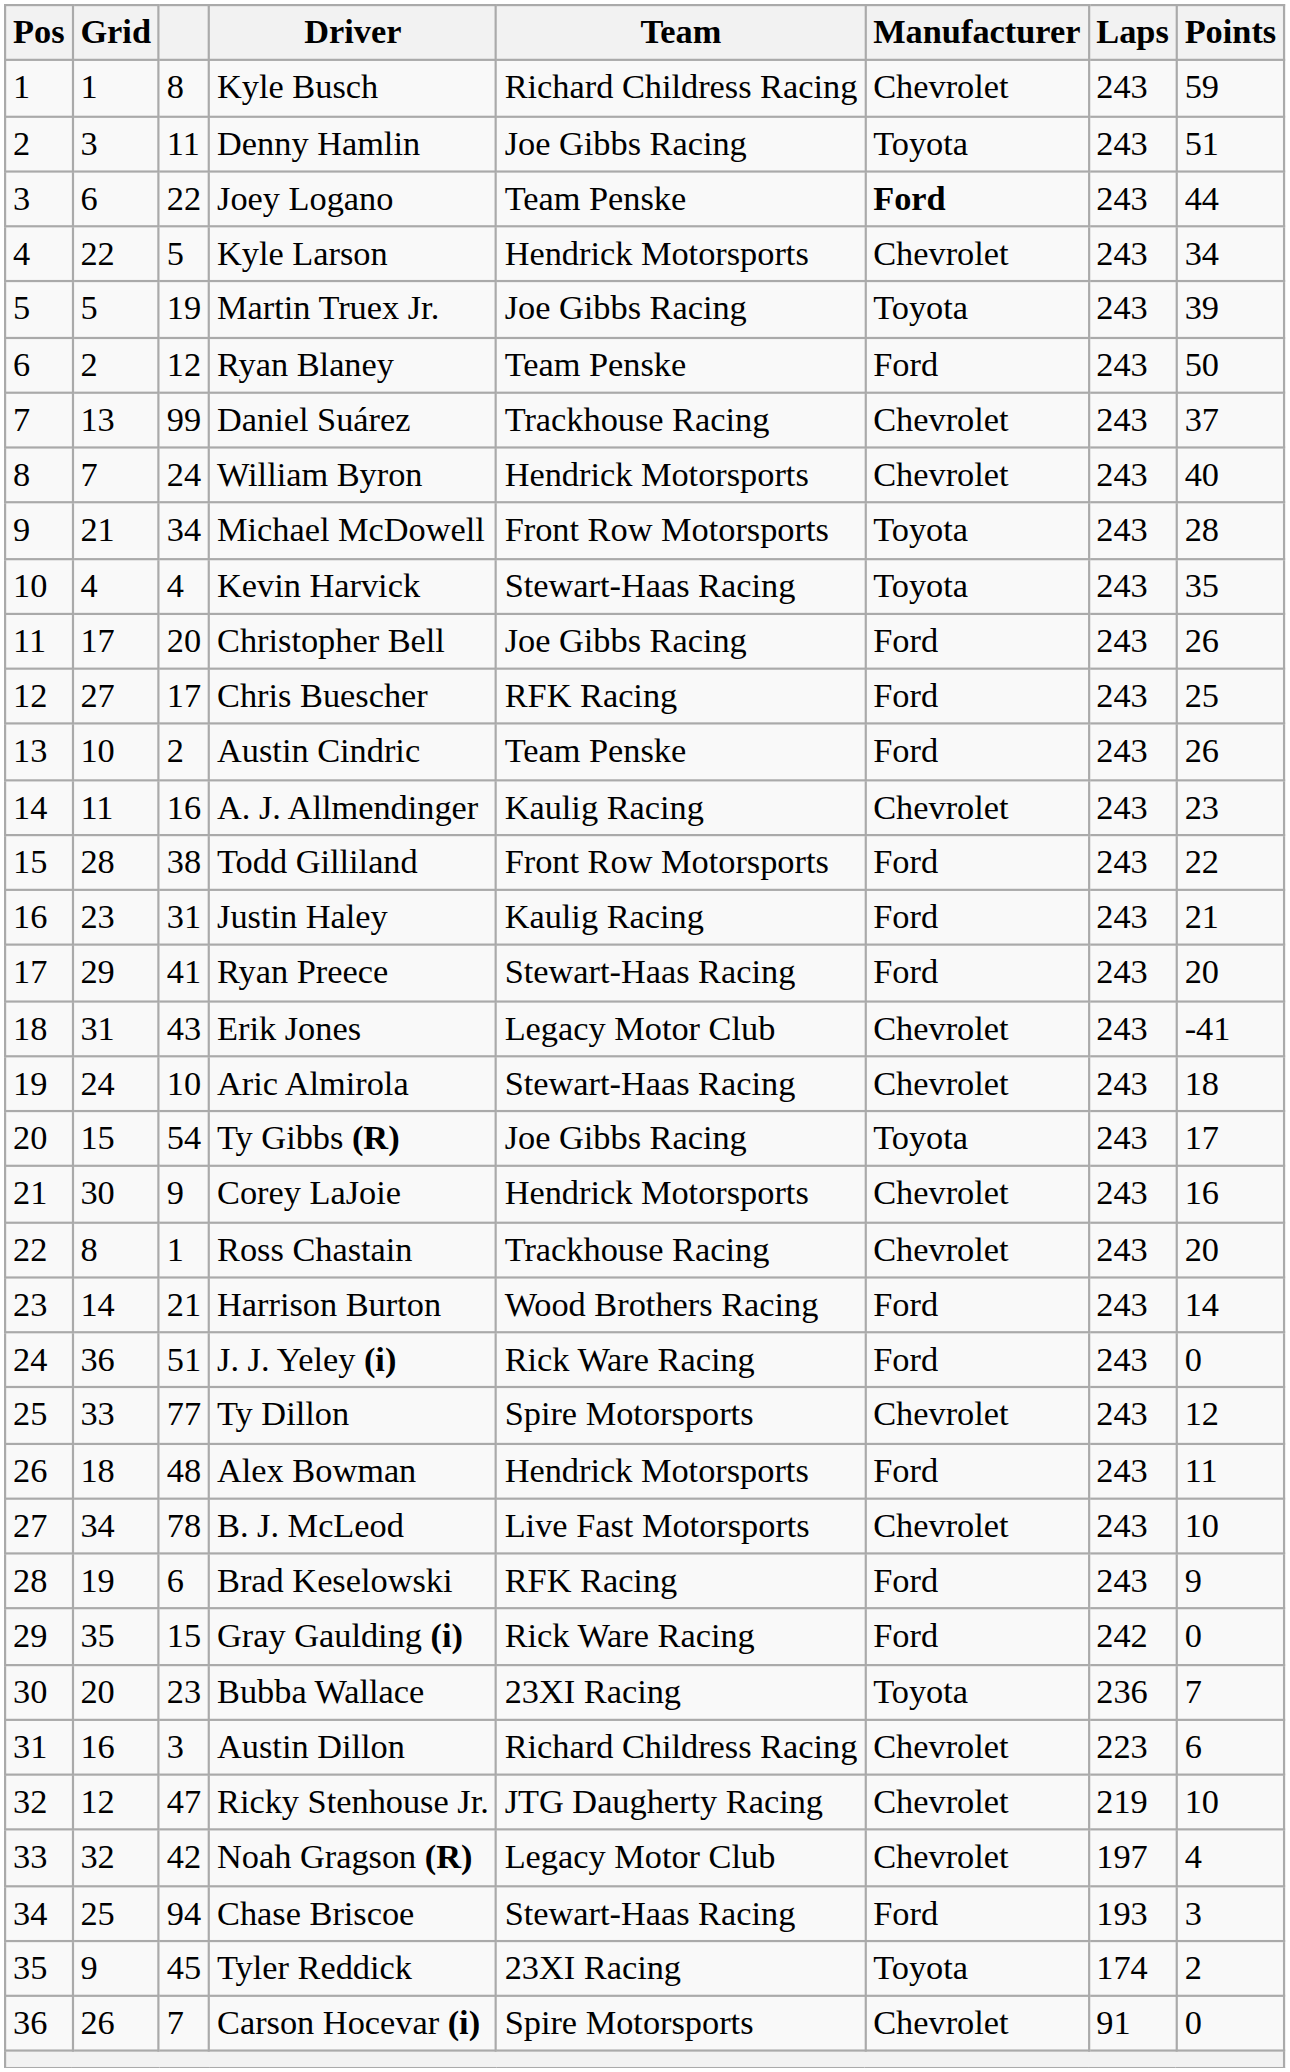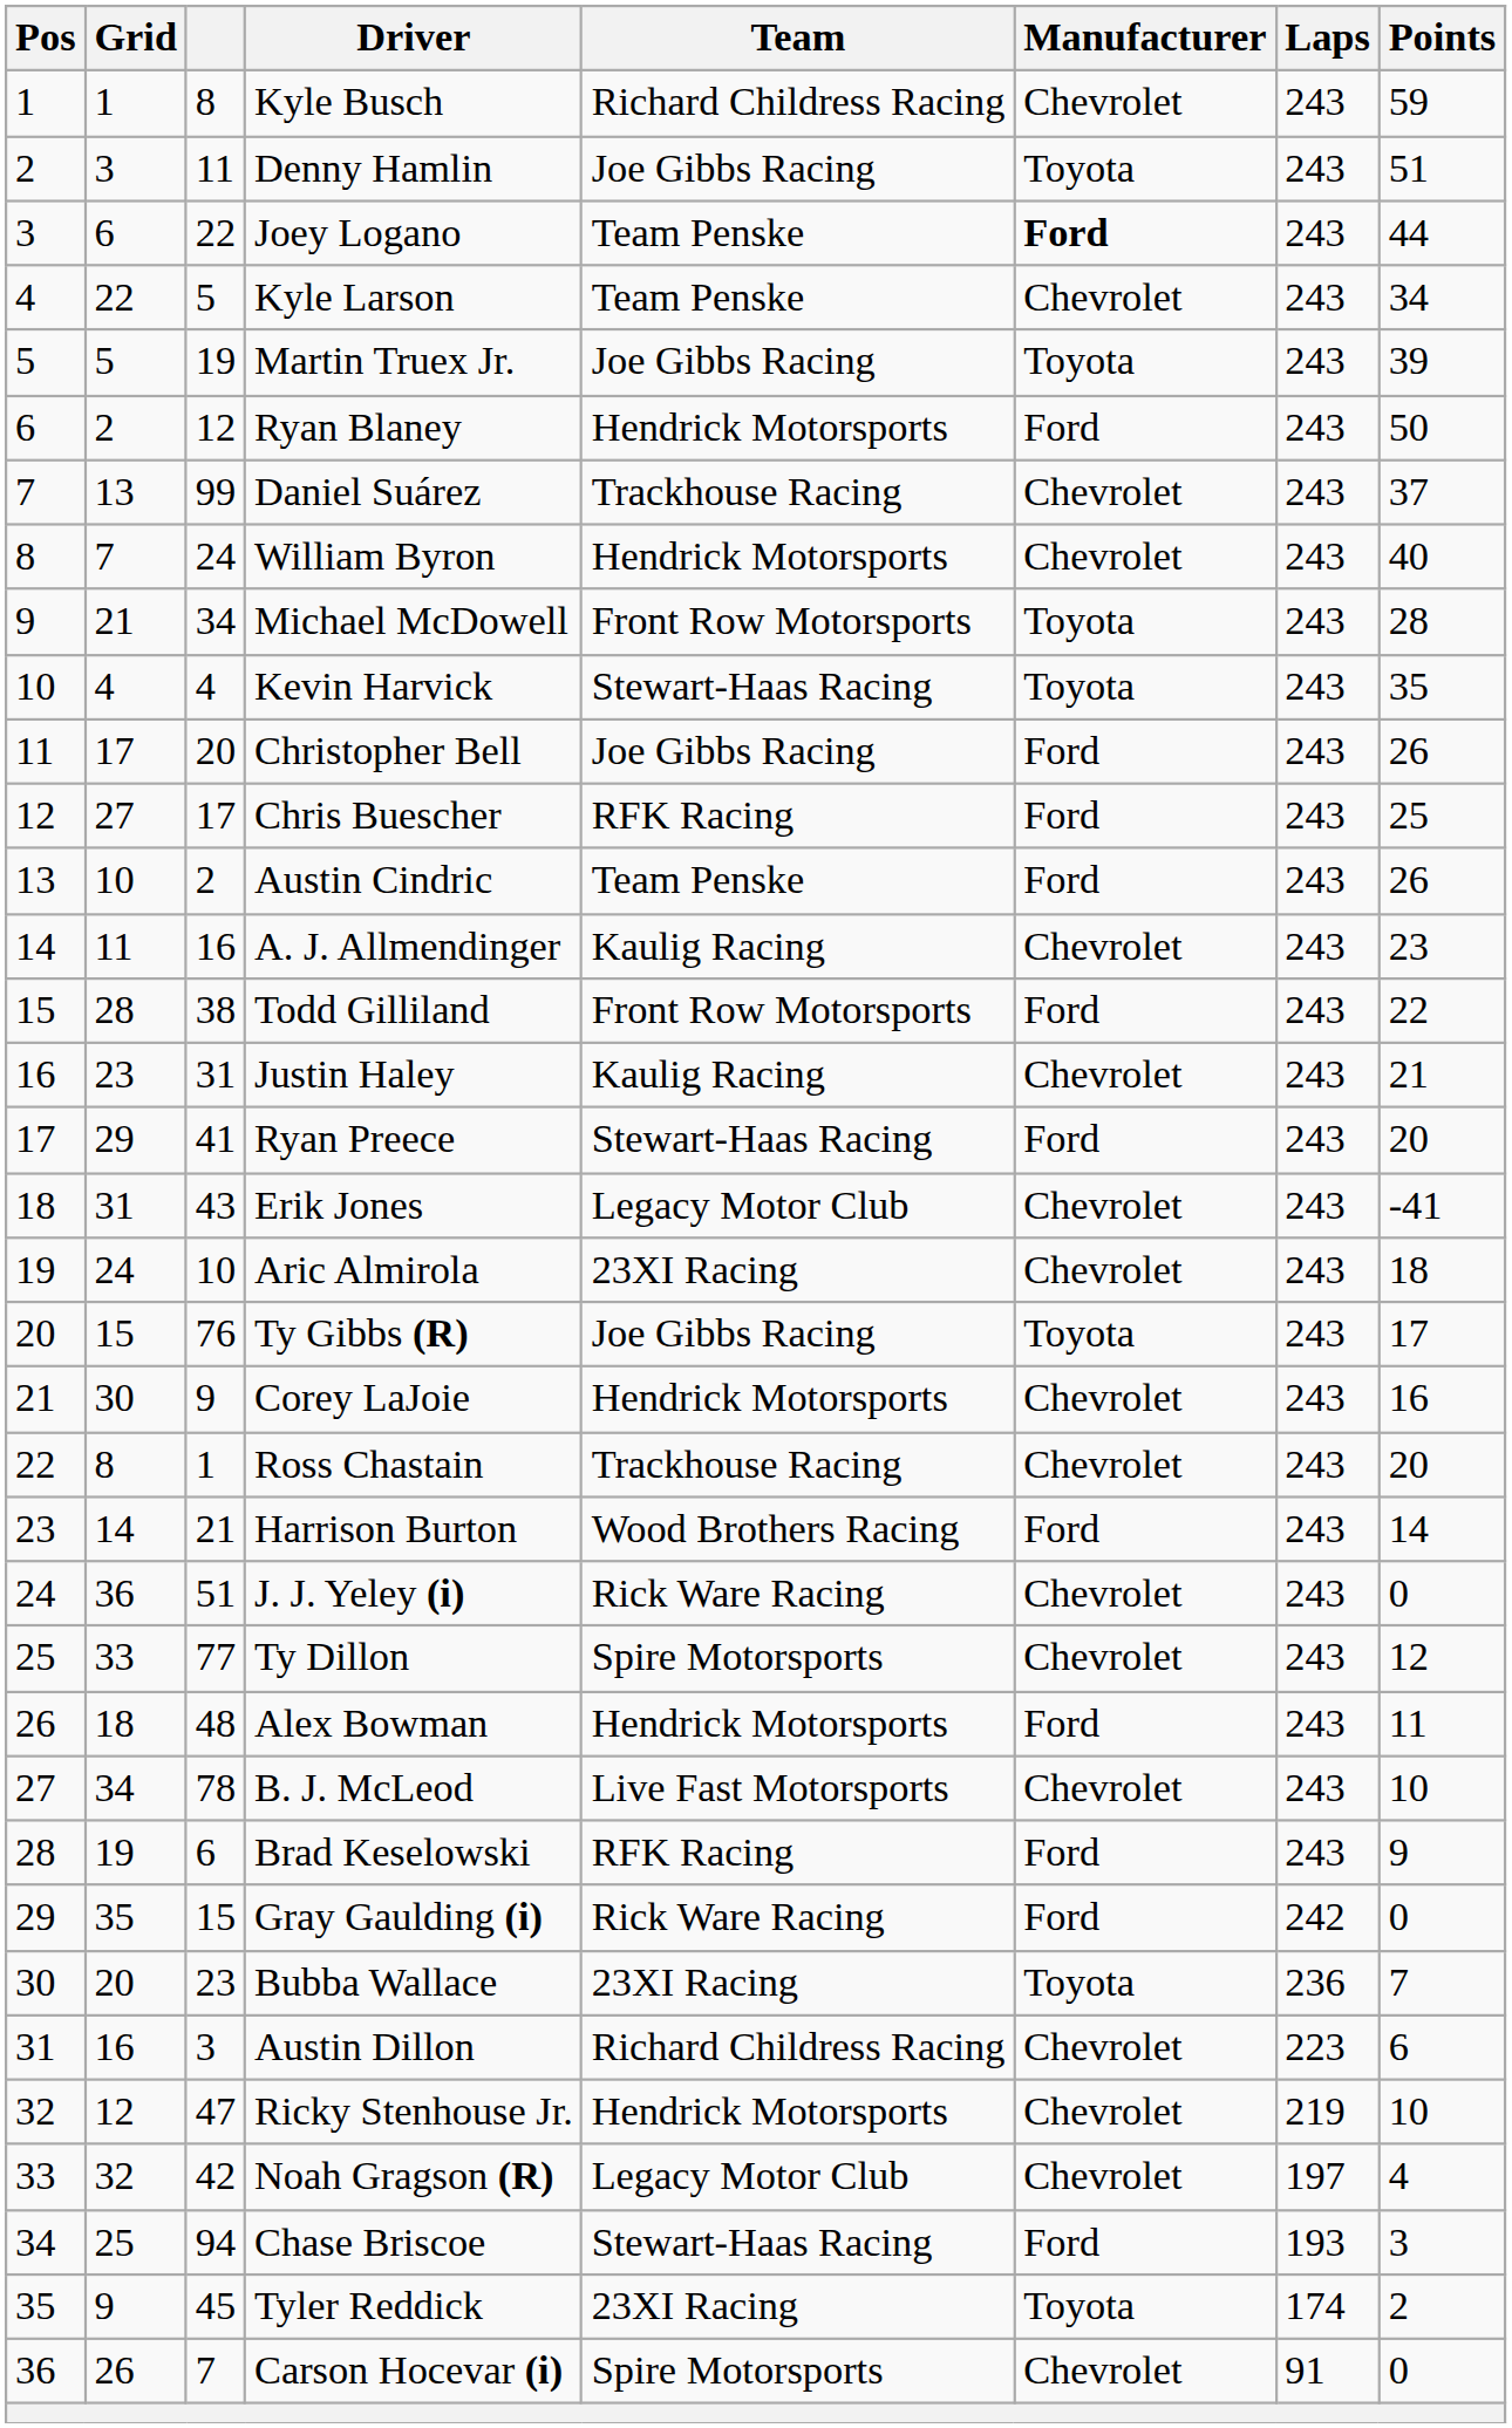Kyle Larson | Team: Hendrick Motorsports -> Team Penske
Ryan Blaney | Team: Team Penske -> Hendrick Motorsports
Justin Haley | Manufacturer: Ford -> Chevrolet
Aric Almirola | Team: Stewart-Haas Racing -> 23XI Racing
Ty Gibbs (R) | column 3: 54 -> 76
J. J. Yeley (i) | Manufacturer: Ford -> Chevrolet
Ricky Stenhouse Jr. | Team: JTG Daugherty Racing -> Hendrick Motorsports
